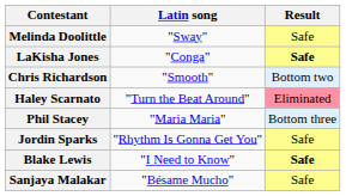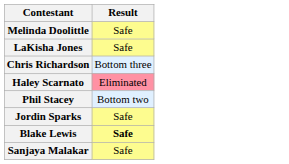- column: Latin song | "Sway" | "Conga" | "Smooth" | "Turn the Beat Around" | "Maria Maria" | "Rhythm Is Gonna Get You" | "I Need to Know" | "Bésame Mucho"
LaKisha Jones | Result: bold -> normal
Chris Richardson | Result: Bottom two -> Bottom three
Phil Stacey | Result: Bottom three -> Bottom two
